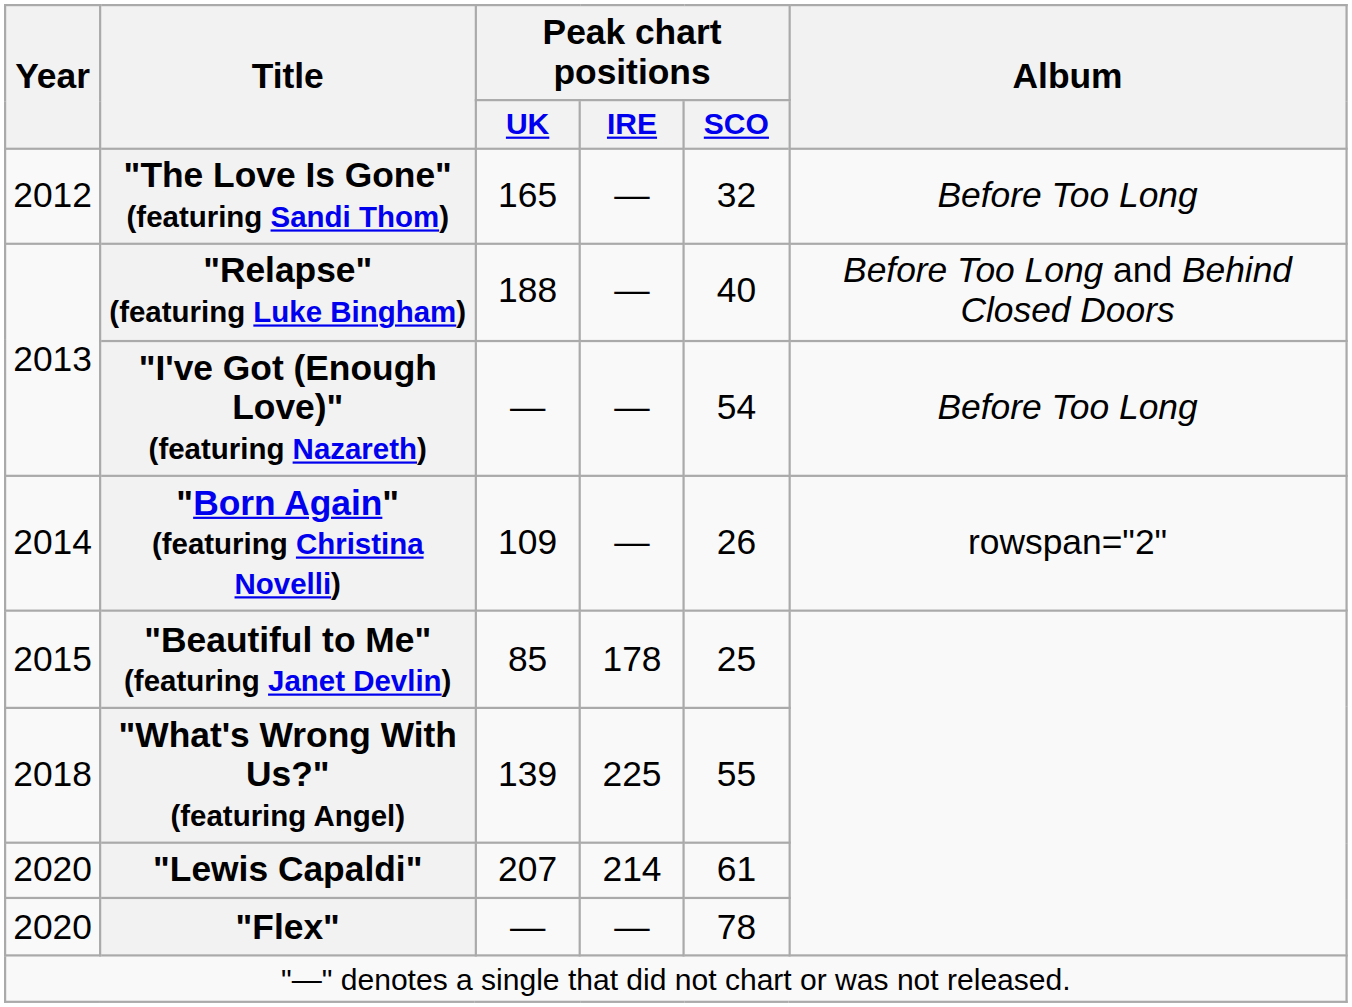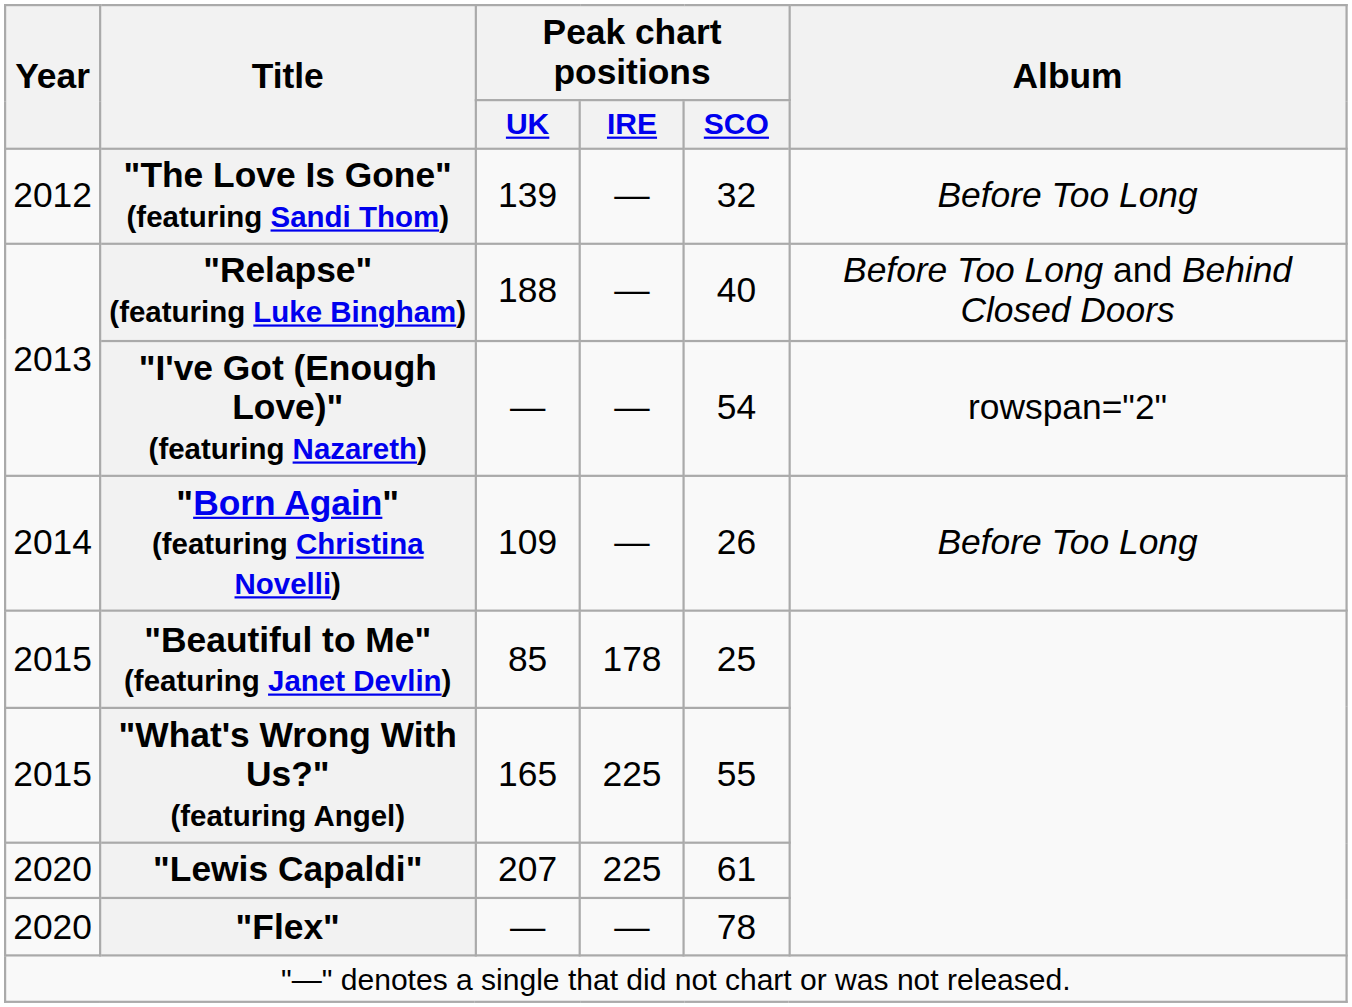"The Love Is Gone" (featuring Sandi Thom) | Peak chart positions / UK: 165 -> 139
"I've Got (Enough Love)" (featuring Nazareth) | Album: Before Too Long -> rowspan="2"
"Born Again" (featuring Christina Novelli) | Album: rowspan="2" -> Before Too Long
"What's Wrong With Us?" (featuring Angel) | Year: 2018 -> 2015
"What's Wrong With Us?" (featuring Angel) | Peak chart positions / UK: 139 -> 165
"Lewis Capaldi" | Peak chart positions / IRE: 214 -> 225
